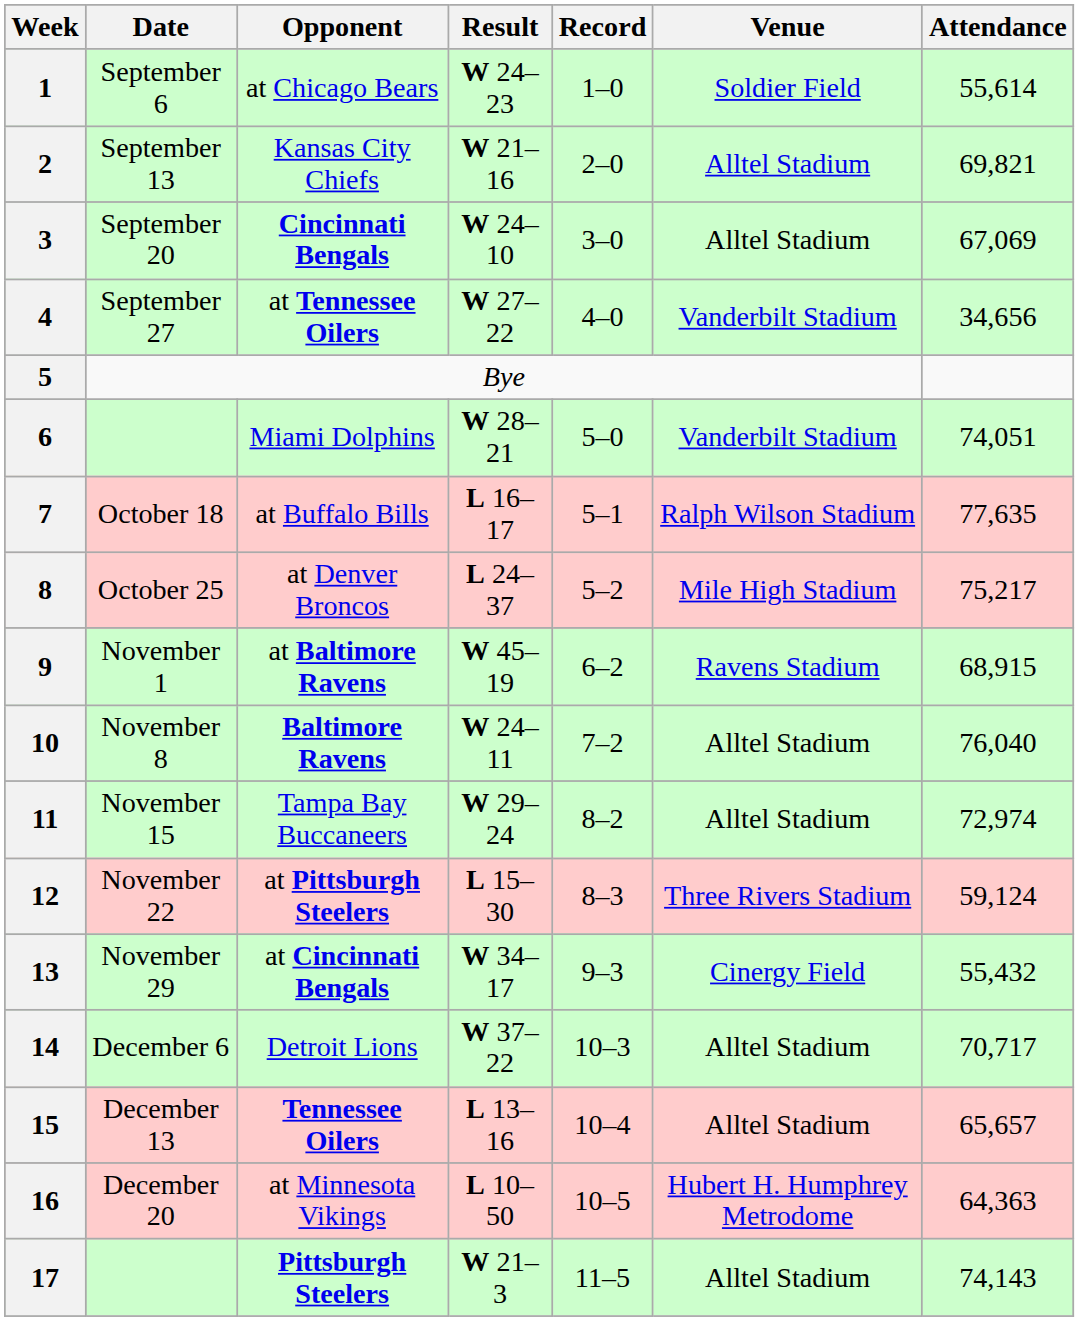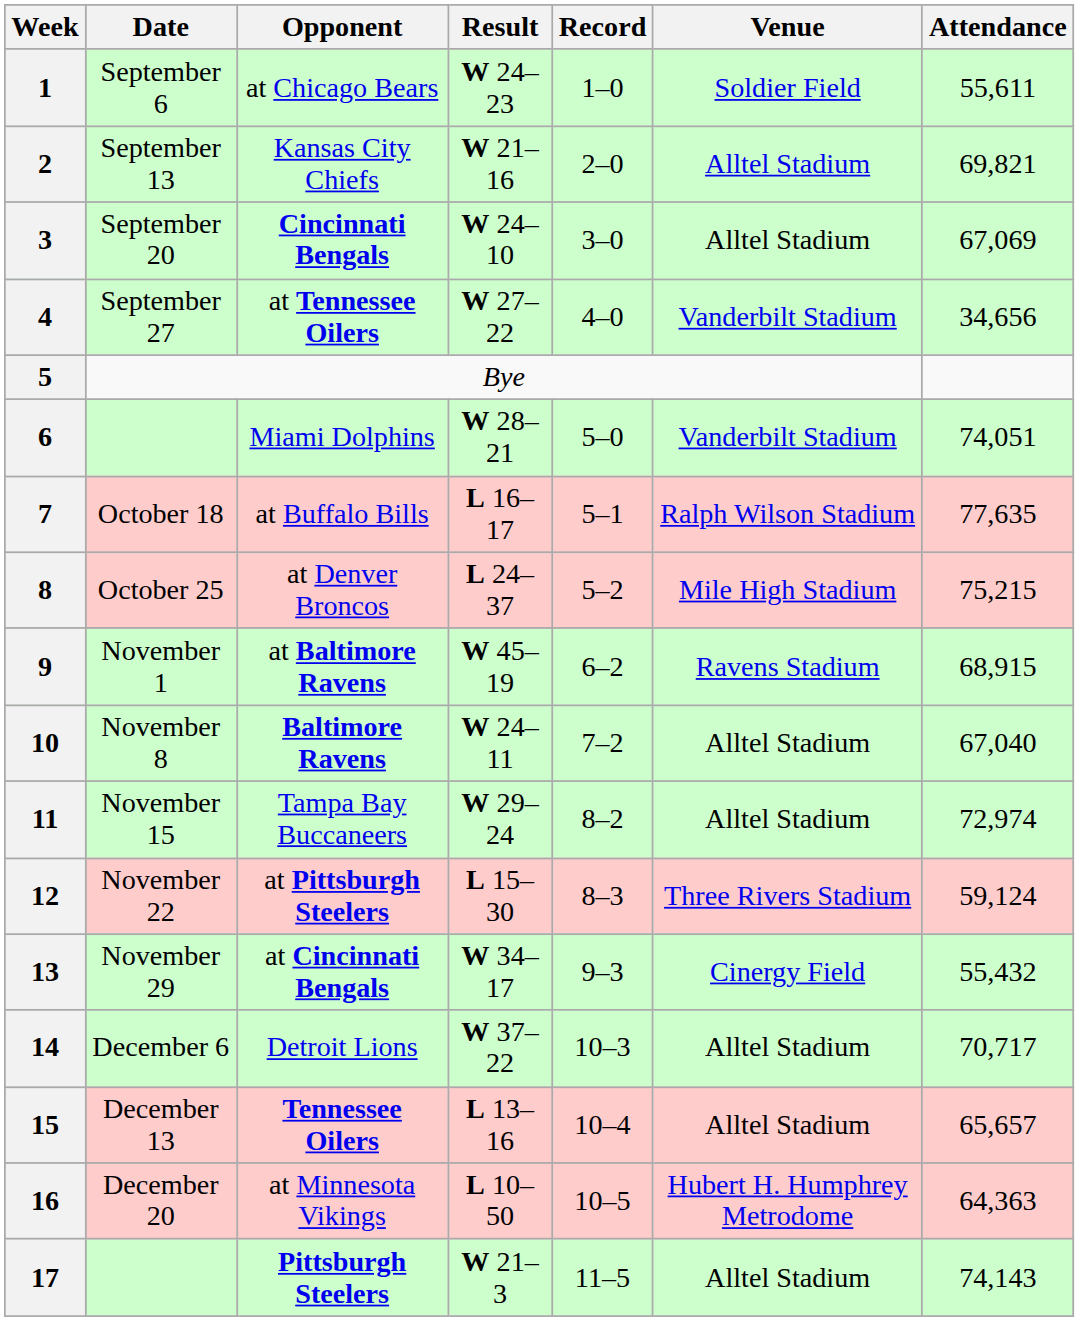1 | Attendance: 55,614 -> 55,611
8 | Attendance: 75,217 -> 75,215
10 | Attendance: 76,040 -> 67,040
